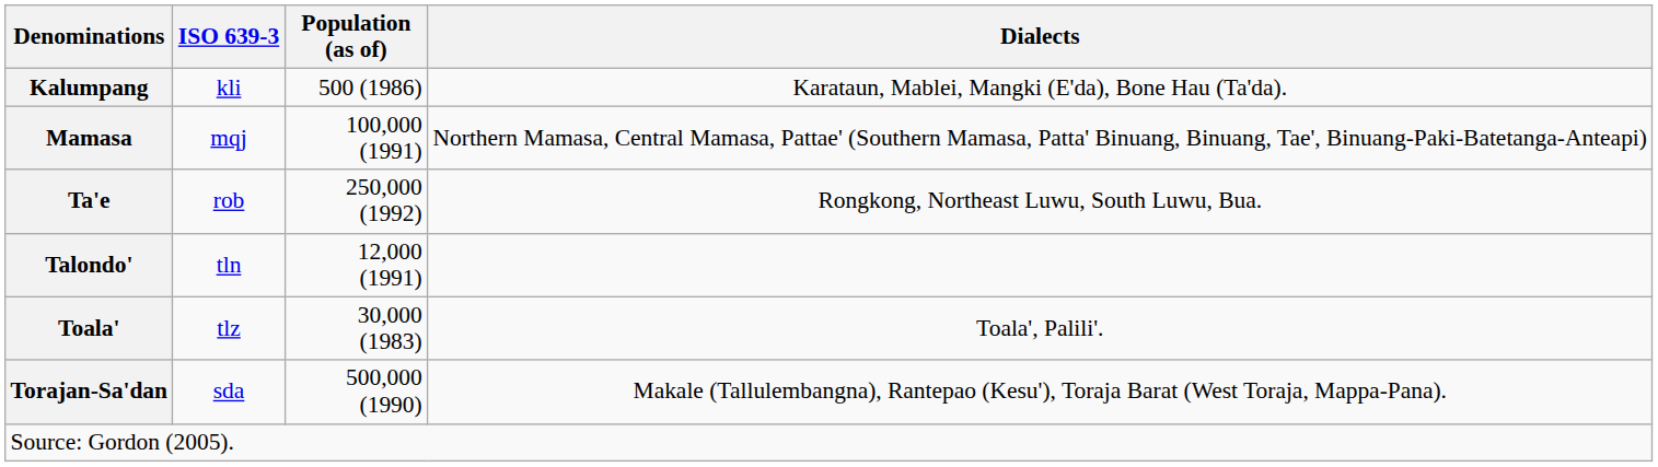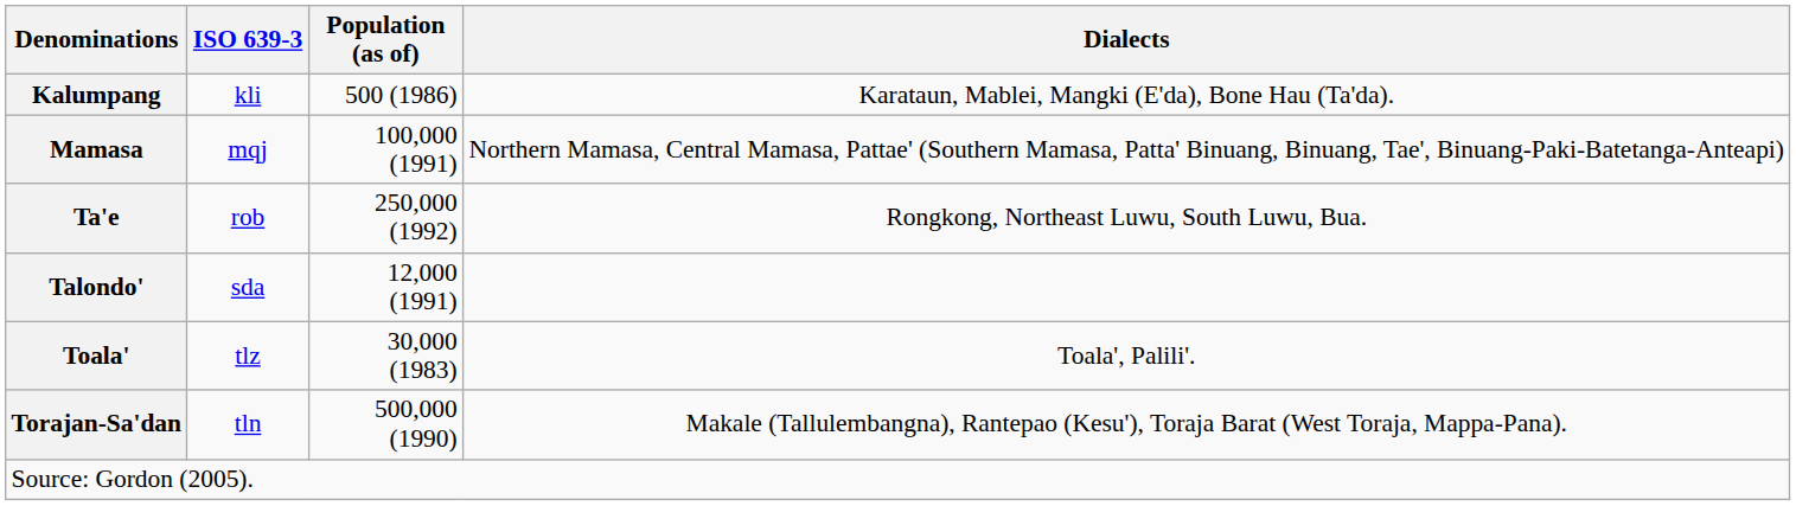Talondo' | ISO 639-3: tln -> sda
Torajan-Sa'dan | ISO 639-3: sda -> tln
